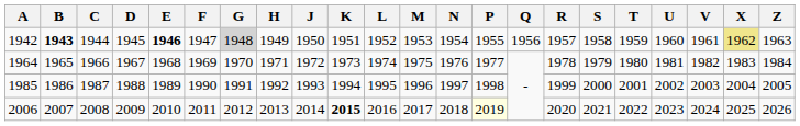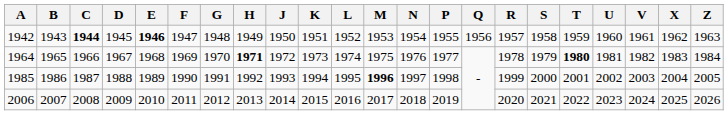1942 | B: bold -> normal
1942 | C: normal -> bold
1942 | G: lightgrey background -> no background
1942 | X: khaki background -> no background
1964 | H: normal -> bold
1964 | T: normal -> bold
1985 | M: normal -> bold
2006 | K: bold -> normal
2006 | P: lightyellow background -> no background
